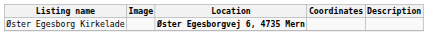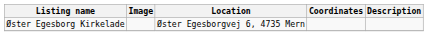Øster Egesborg Kirkelade | Location: bold -> normal
